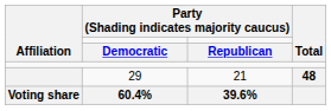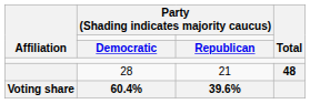48 | column 2: 29 -> 28
